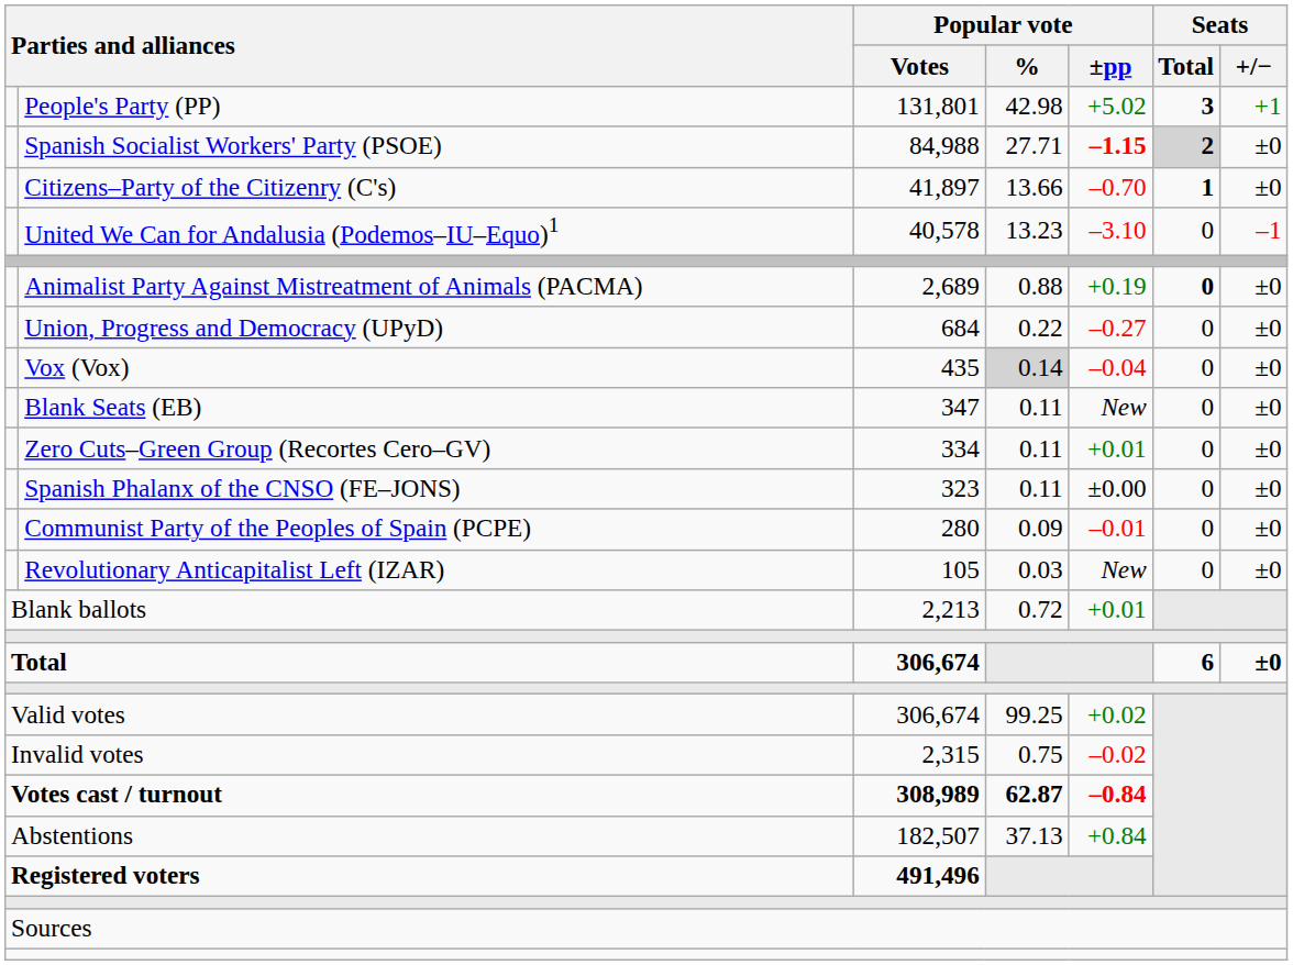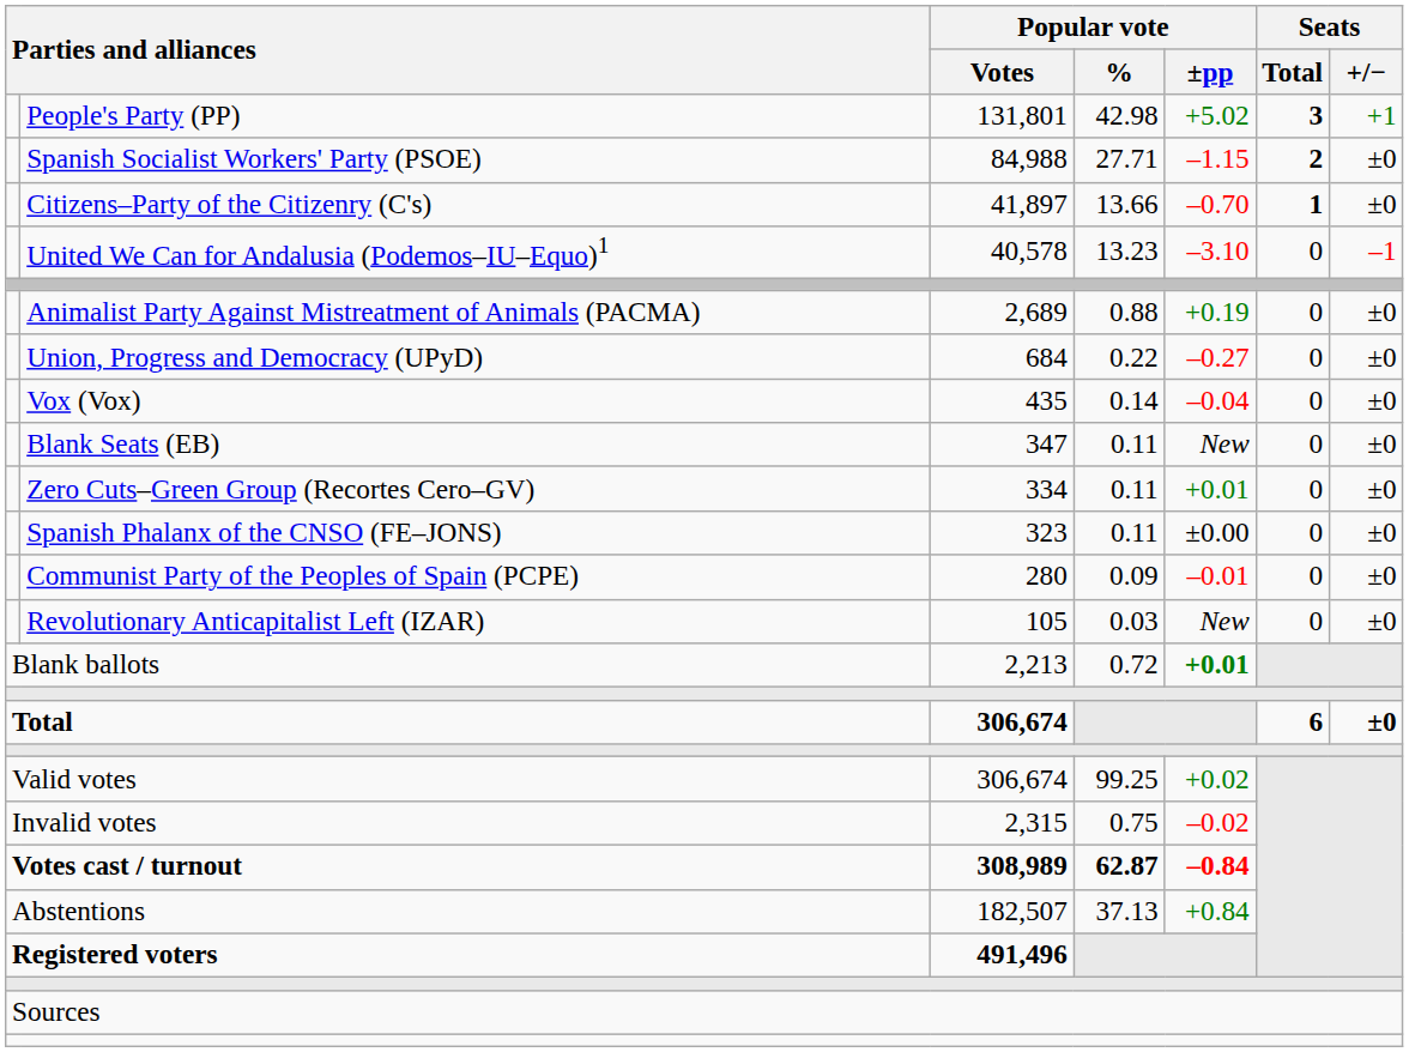Spanish Socialist Workers' Party (PSOE) | Popular vote / ±pp: bold -> normal
Spanish Socialist Workers' Party (PSOE) | Seats / Total: lightgrey background -> no background
Animalist Party Against Mistreatment of Animals (PACMA) | Seats / Total: bold -> normal
Vox (Vox) | Popular vote / %: lightgrey background -> no background
Blank ballots | Popular vote / ±pp: normal -> bold
